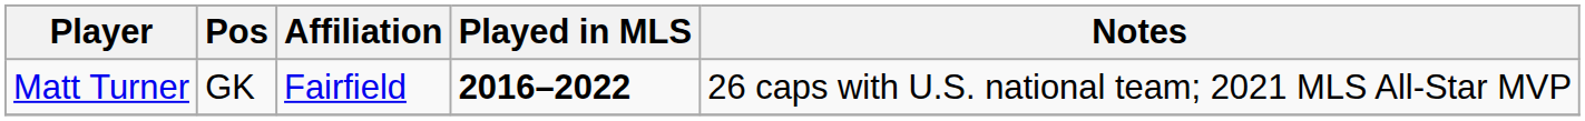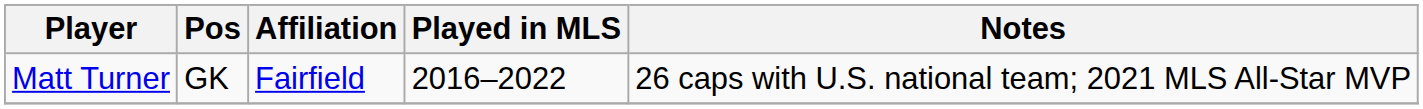Matt Turner | Played in MLS: bold -> normal
